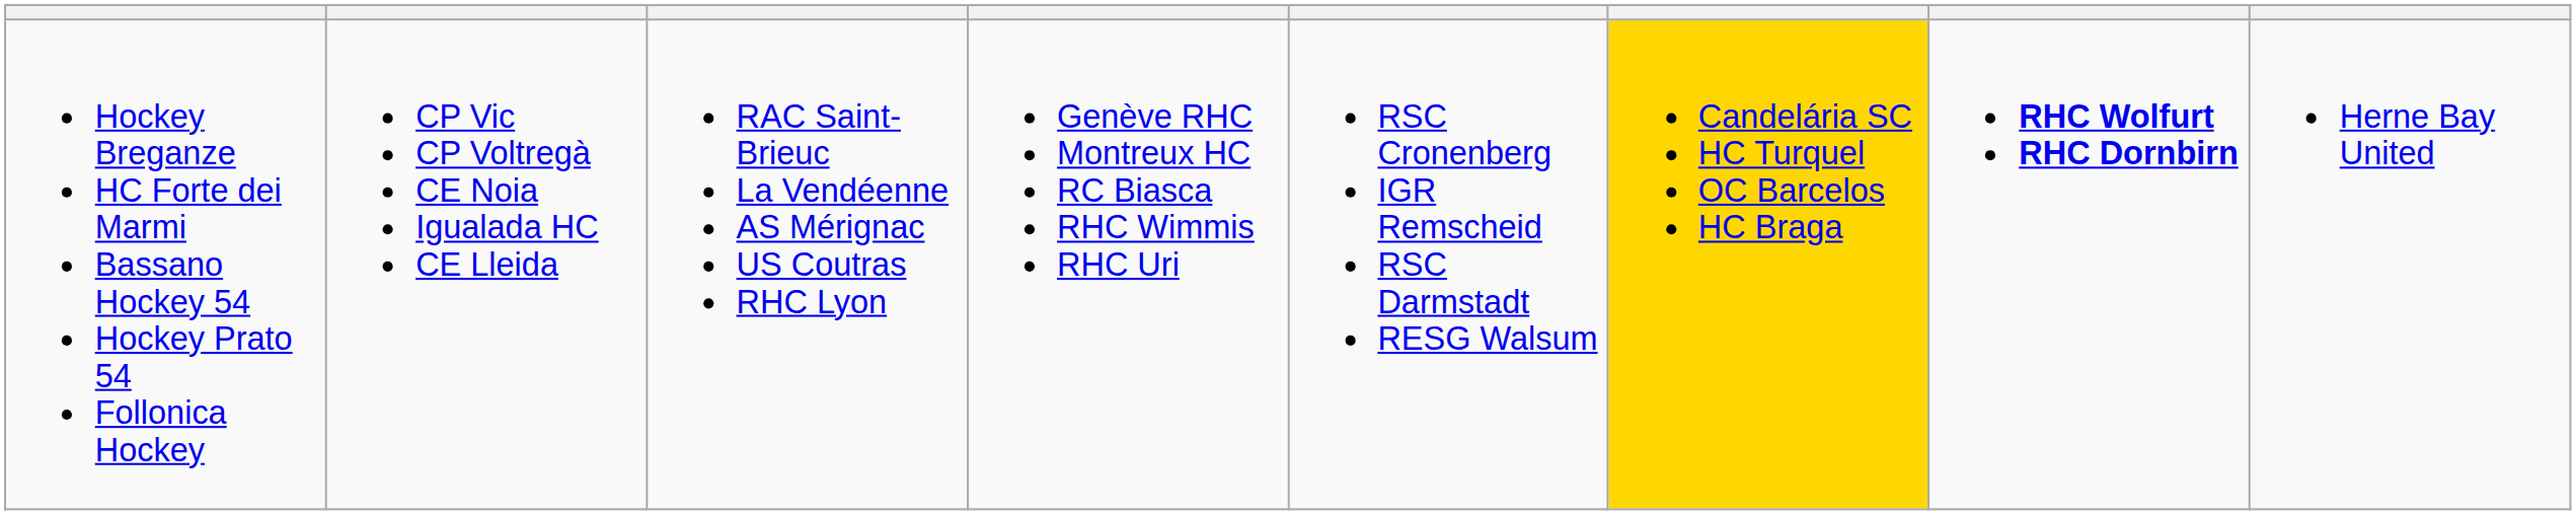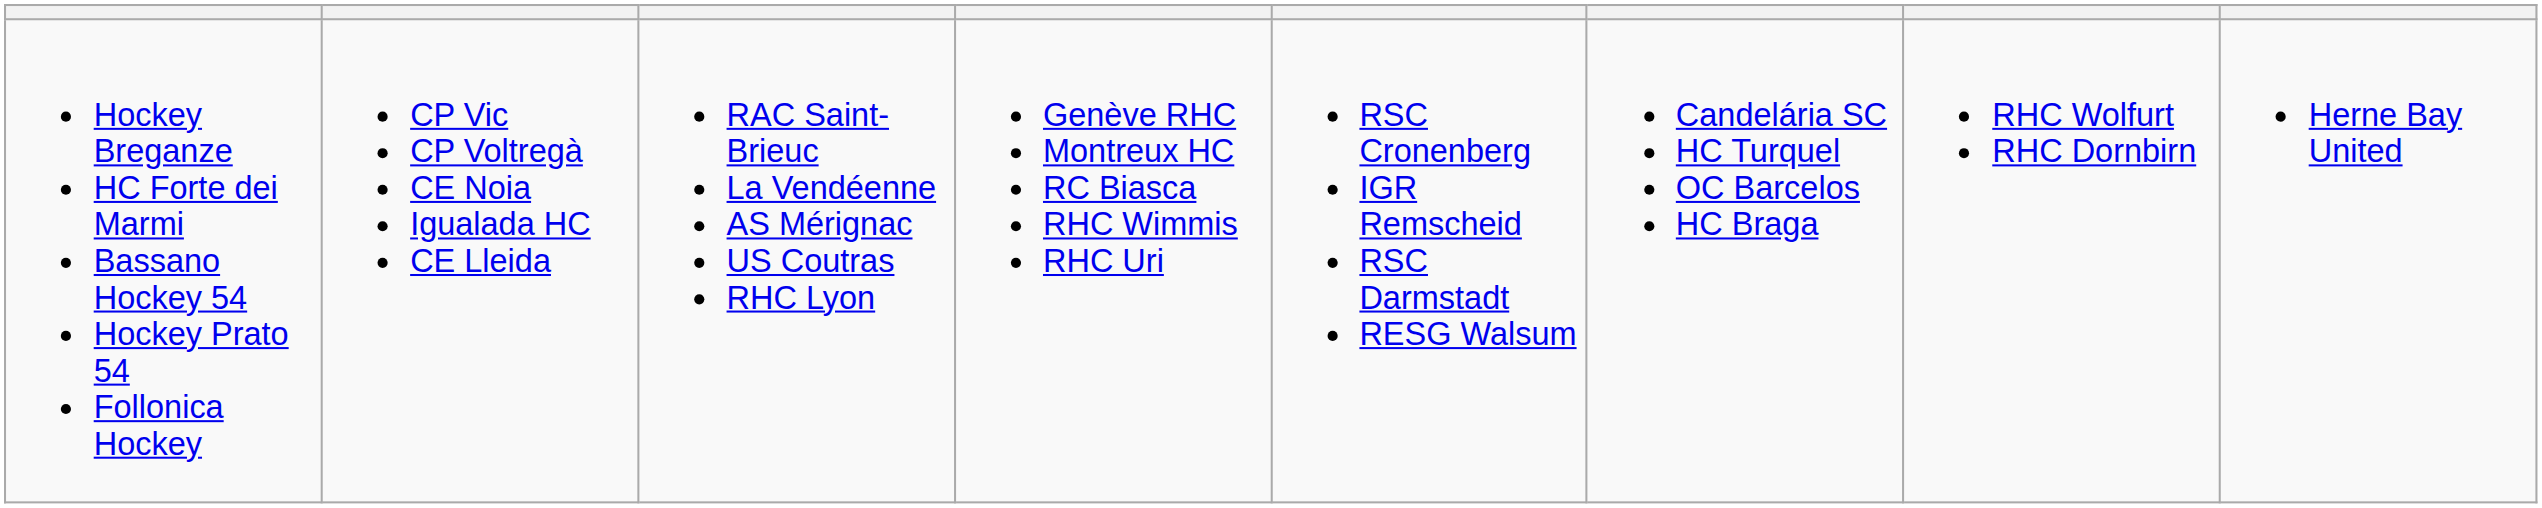row 2 | column 6: gold background -> no background
row 2 | column 7: bold -> normal
